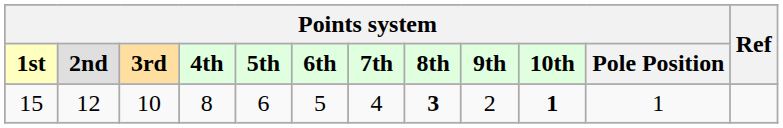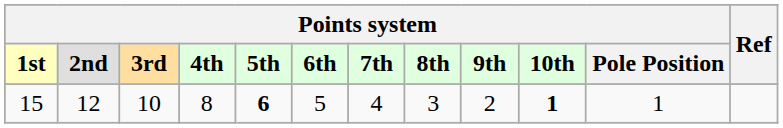15 | column 5: normal -> bold
15 | column 8: bold -> normal
